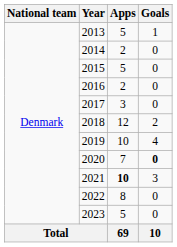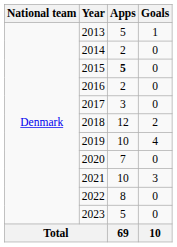2015 | Apps: normal -> bold
2020 | Goals: bold -> normal
2021 | Apps: bold -> normal
